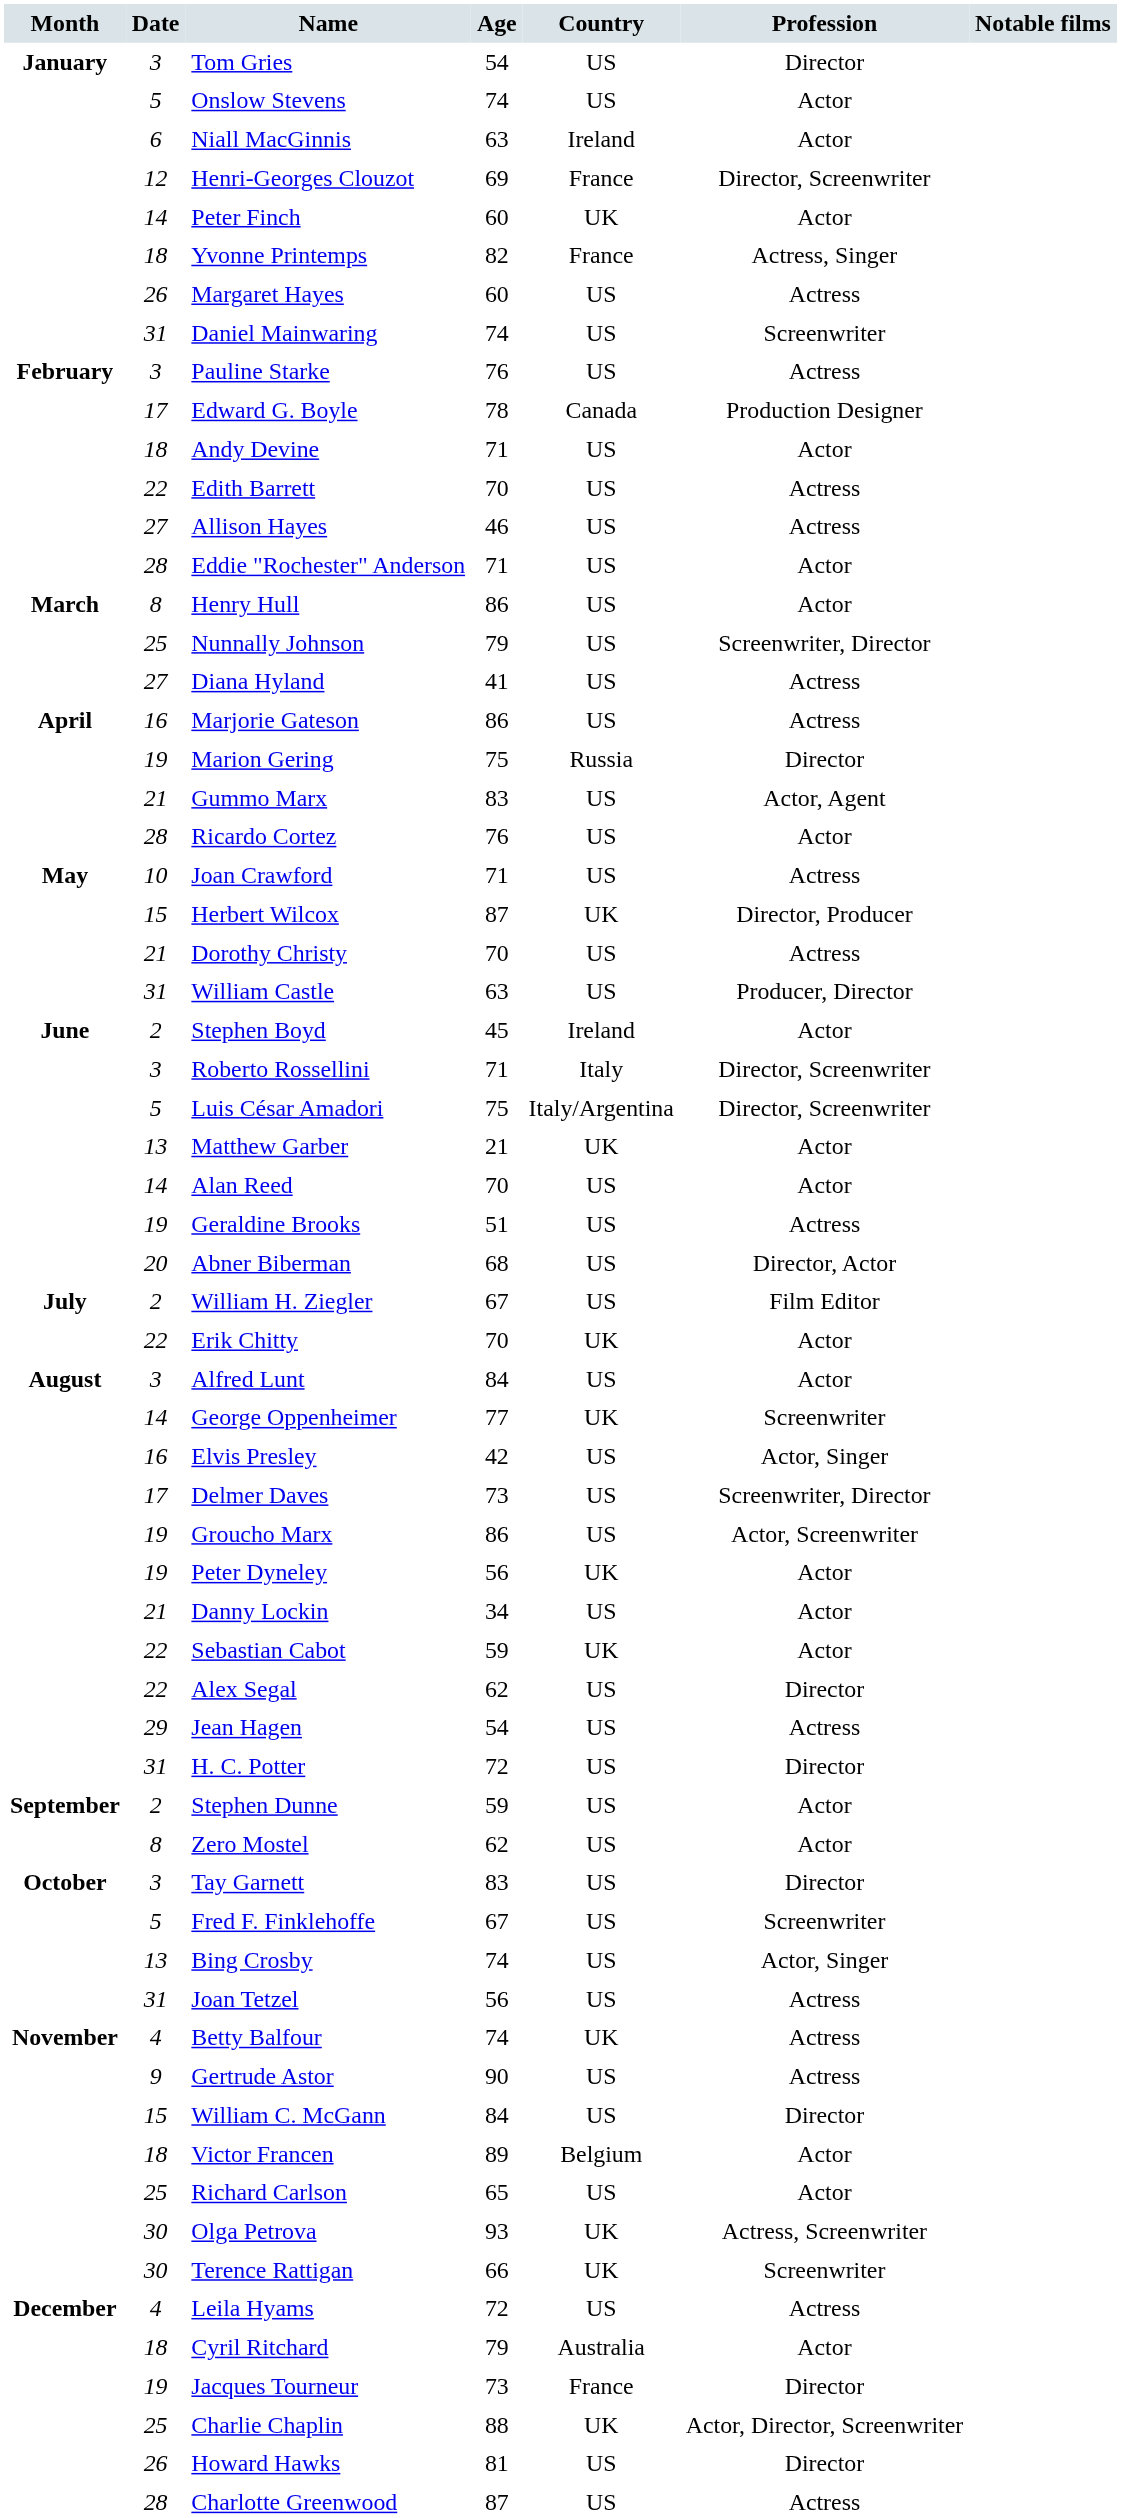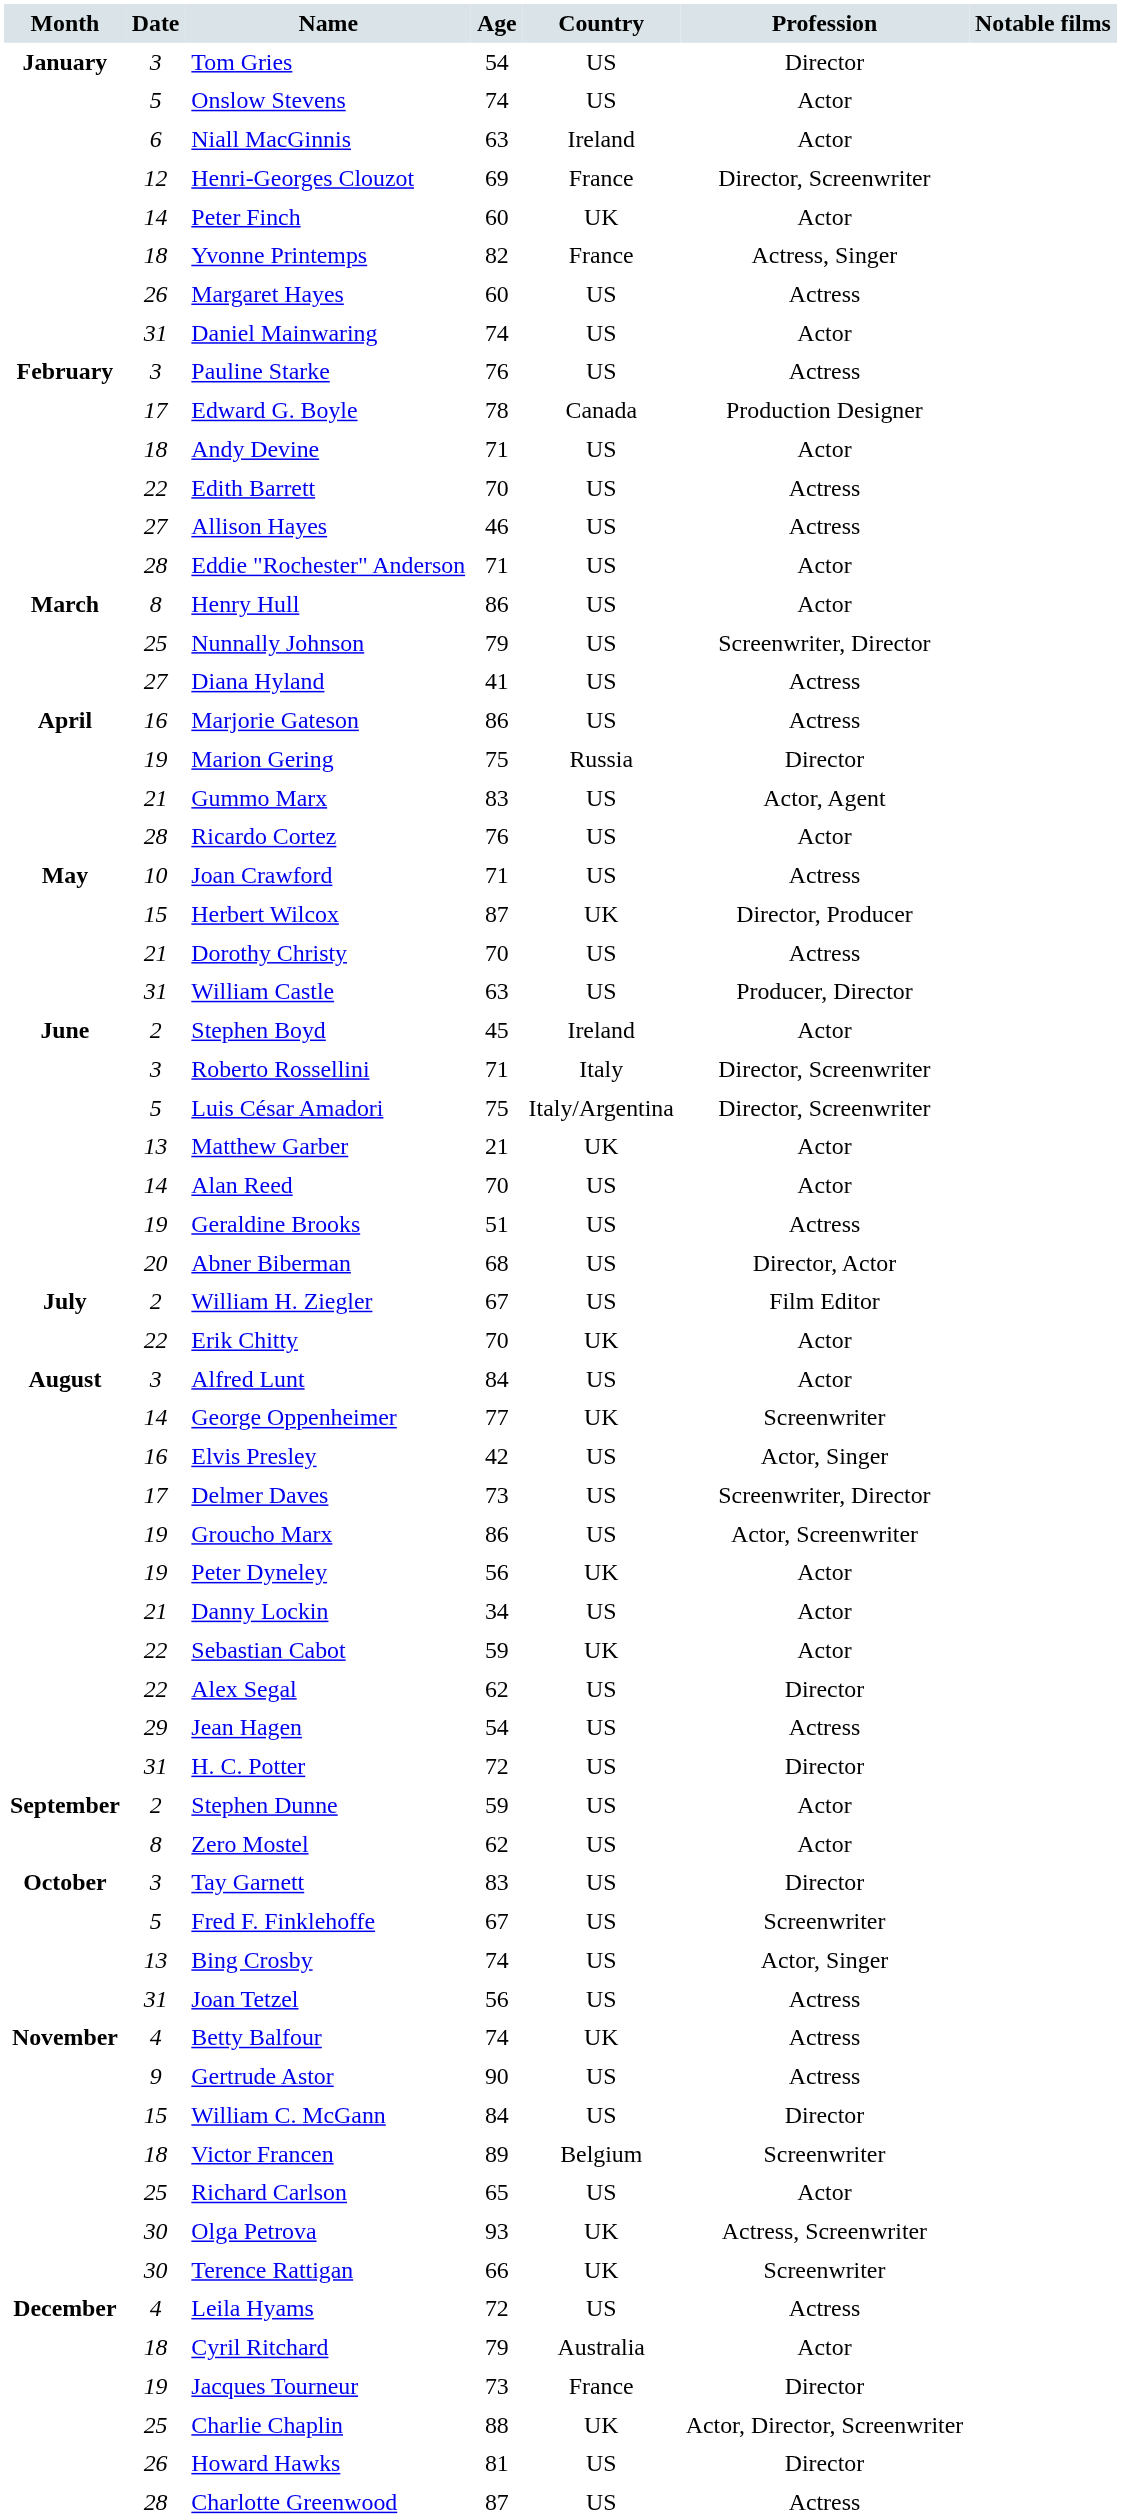Daniel Mainwaring | Profession: Screenwriter -> Actor
Victor Francen | Profession: Actor -> Screenwriter
